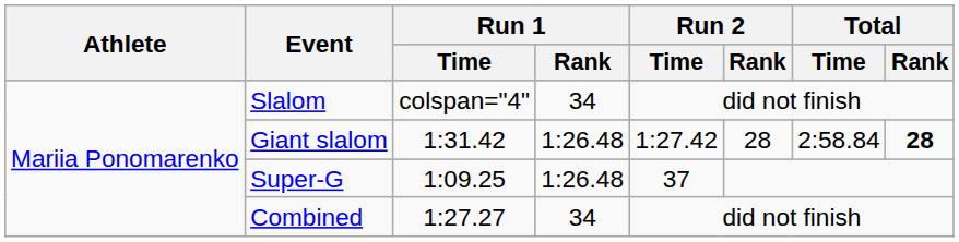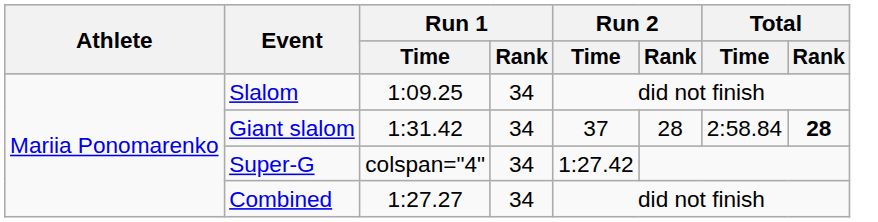Slalom | Run 1 / Time: colspan="4" -> 1:09.25
Giant slalom | Run 1 / Rank: 1:26.48 -> 34
Giant slalom | Run 2 / Time: 1:27.42 -> 37
Super-G | Run 1 / Time: 1:09.25 -> colspan="4"
Super-G | Run 1 / Rank: 1:26.48 -> 34
Super-G | Run 2 / Time: 37 -> 1:27.42
